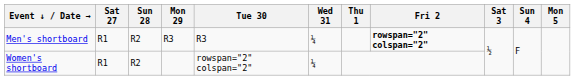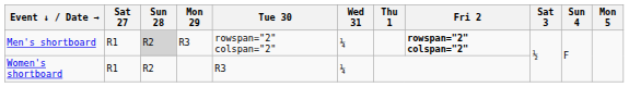Men's shortboard | Sun 28: no background -> lightgrey background
Men's shortboard | Tue 30: R3 -> rowspan="2" colspan="2"
Women's shortboard | Tue 30: rowspan="2" colspan="2" -> R3
